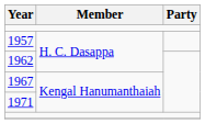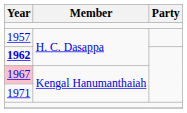1962 | Year: normal -> bold
1967 | Year: no background -> pink background
